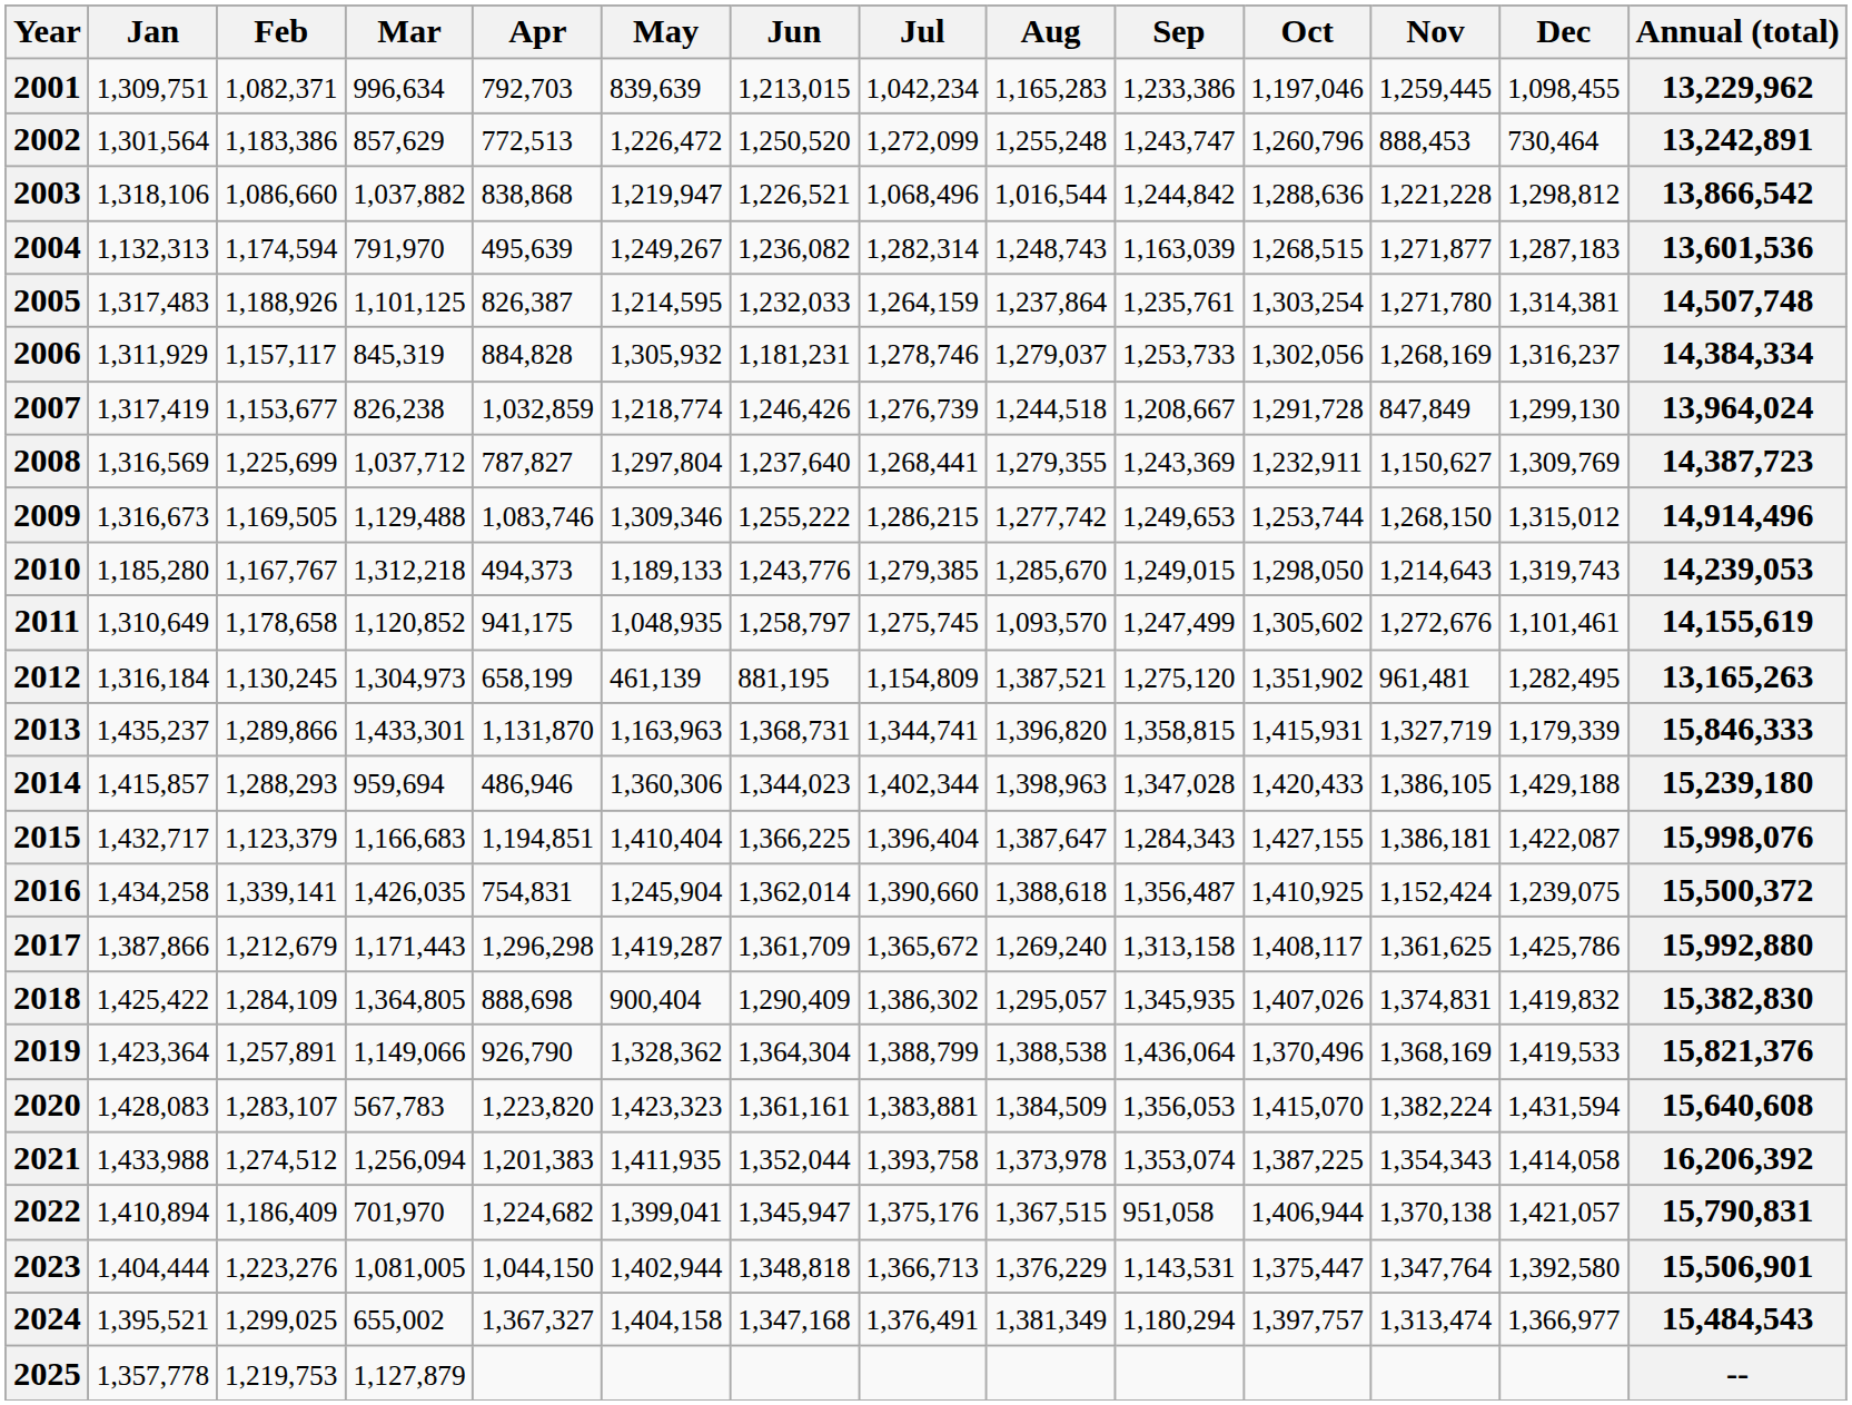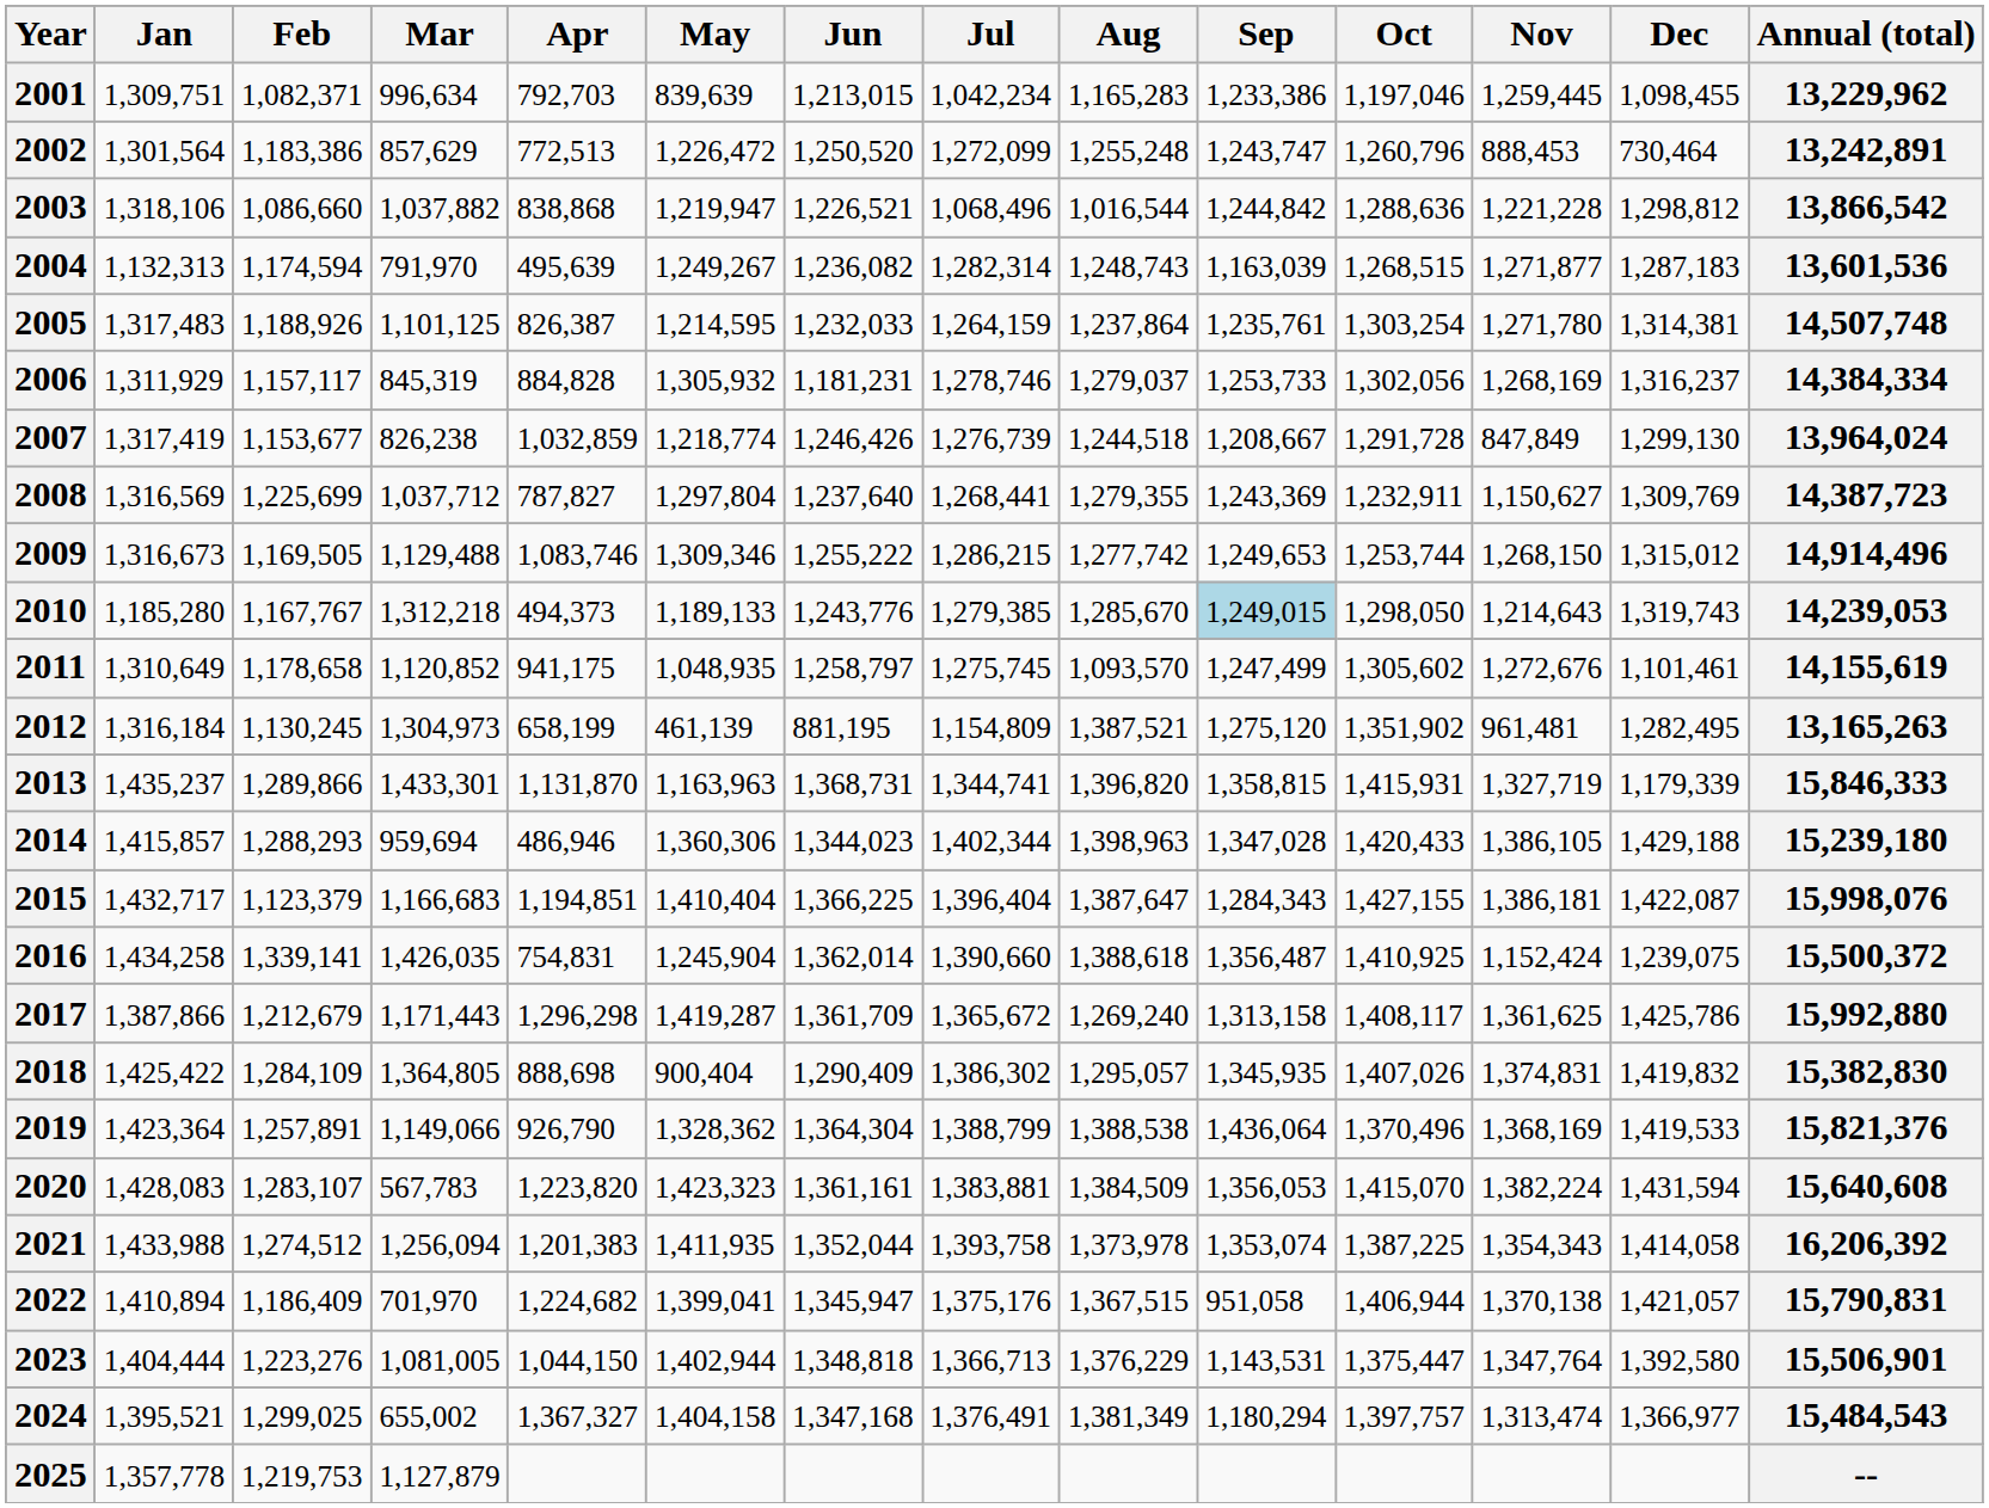2010 | Sep: no background -> lightblue background
